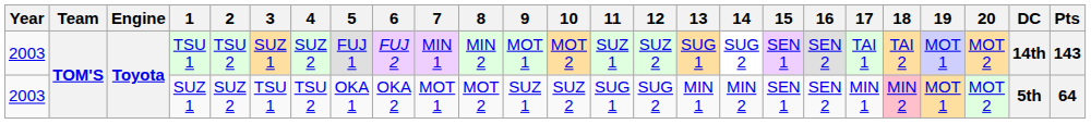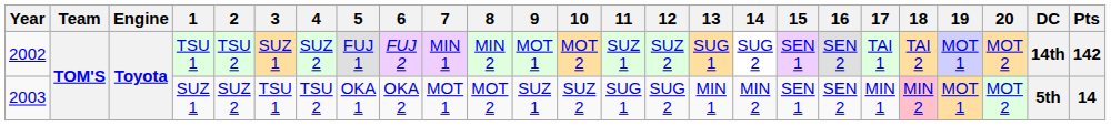row 2 | Year: 2003 -> 2002
row 2 | Pts: 143 -> 142
row 3 | Pts: 64 -> 14
